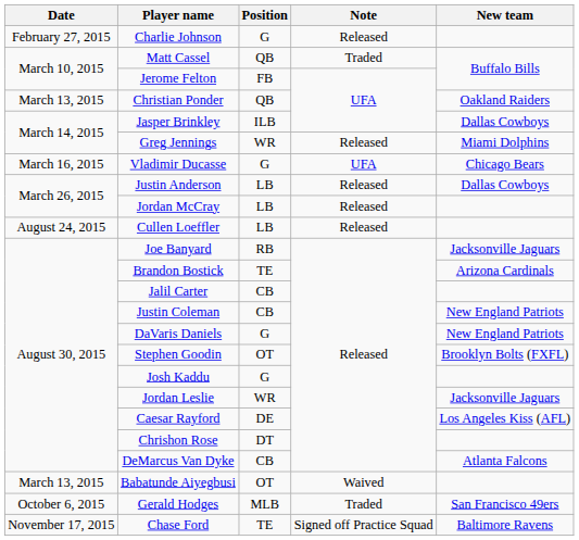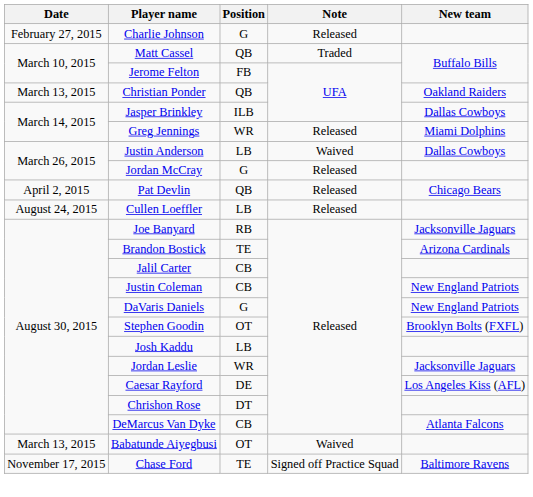- row: March 16, 2015 | Vladimir Ducasse | G | UFA | Chicago Bears
Justin Anderson | Note: Released -> Waived
Jordan McCray | Position: LB -> G
+ row: April 2, 2015 | Pat Devlin | QB | Released | Chicago Bears
Josh Kaddu | Position: G -> LB
- row: October 6, 2015 | Gerald Hodges | MLB | Traded | San Francisco 49ers
